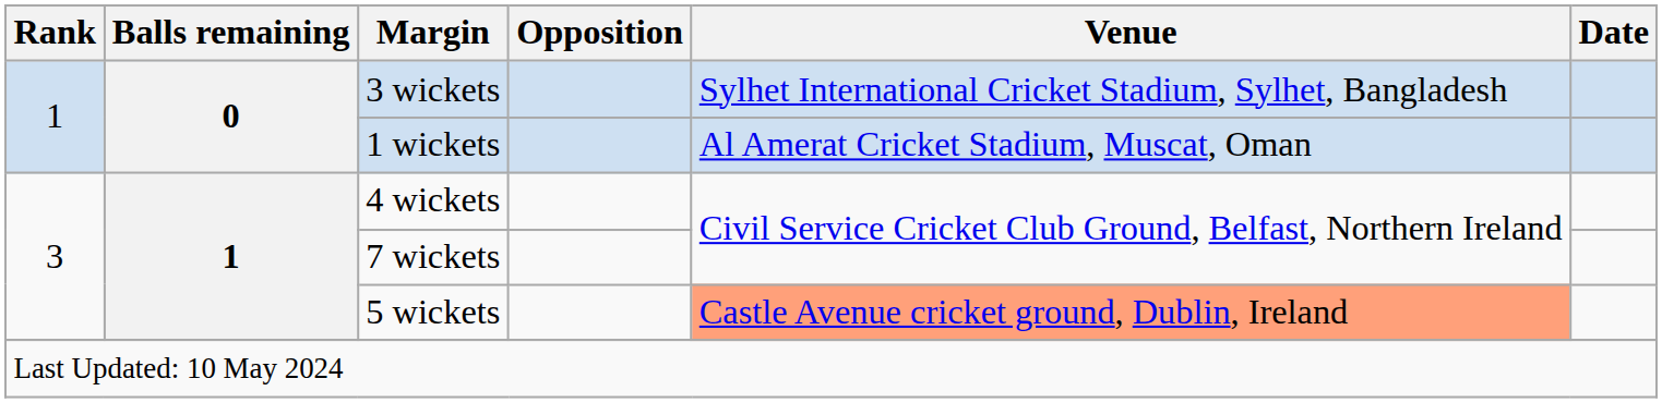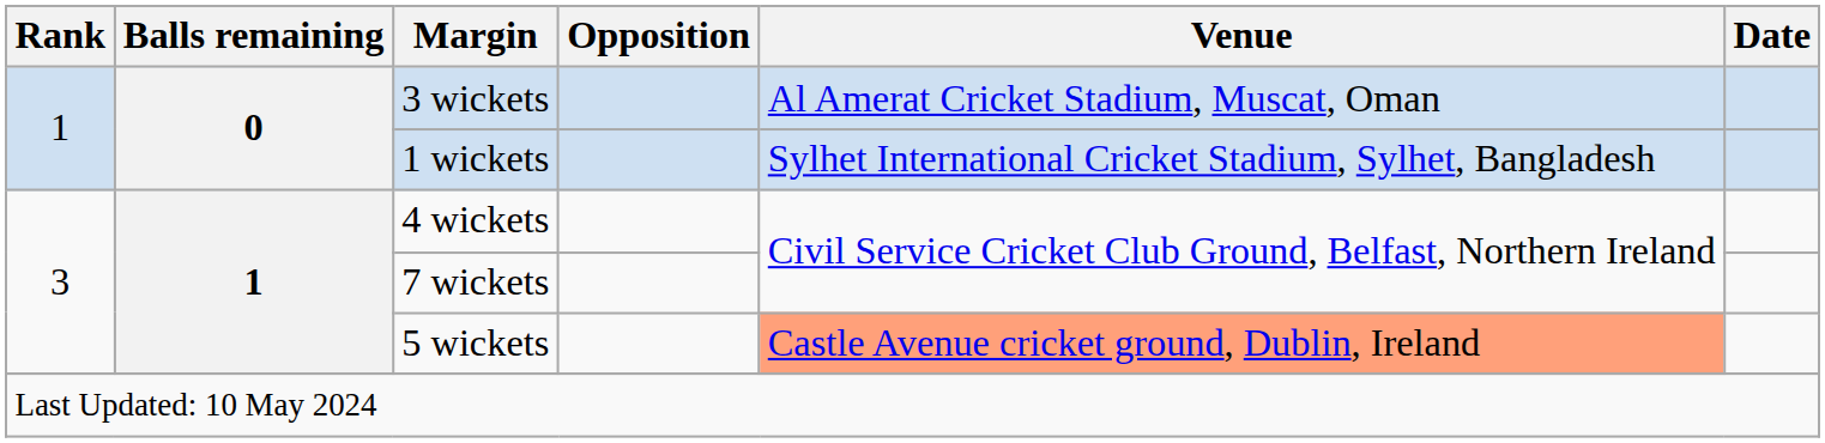3 wickets | Venue: Sylhet International Cricket Stadium, Sylhet, Bangladesh -> Al Amerat Cricket Stadium, Muscat, Oman
1 wickets | Venue: Al Amerat Cricket Stadium, Muscat, Oman -> Sylhet International Cricket Stadium, Sylhet, Bangladesh
